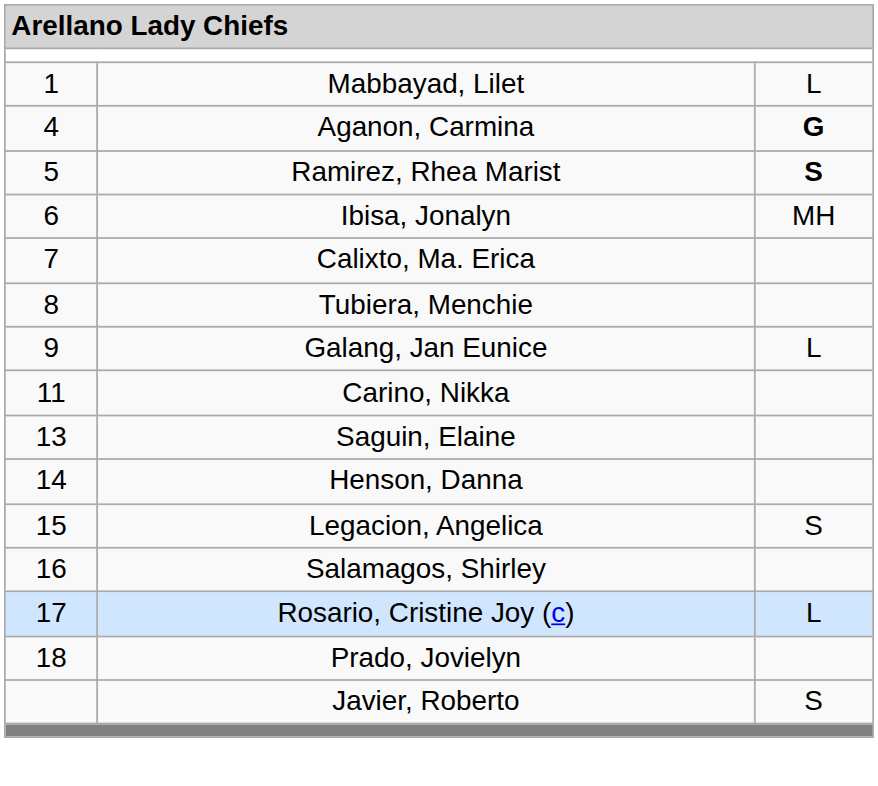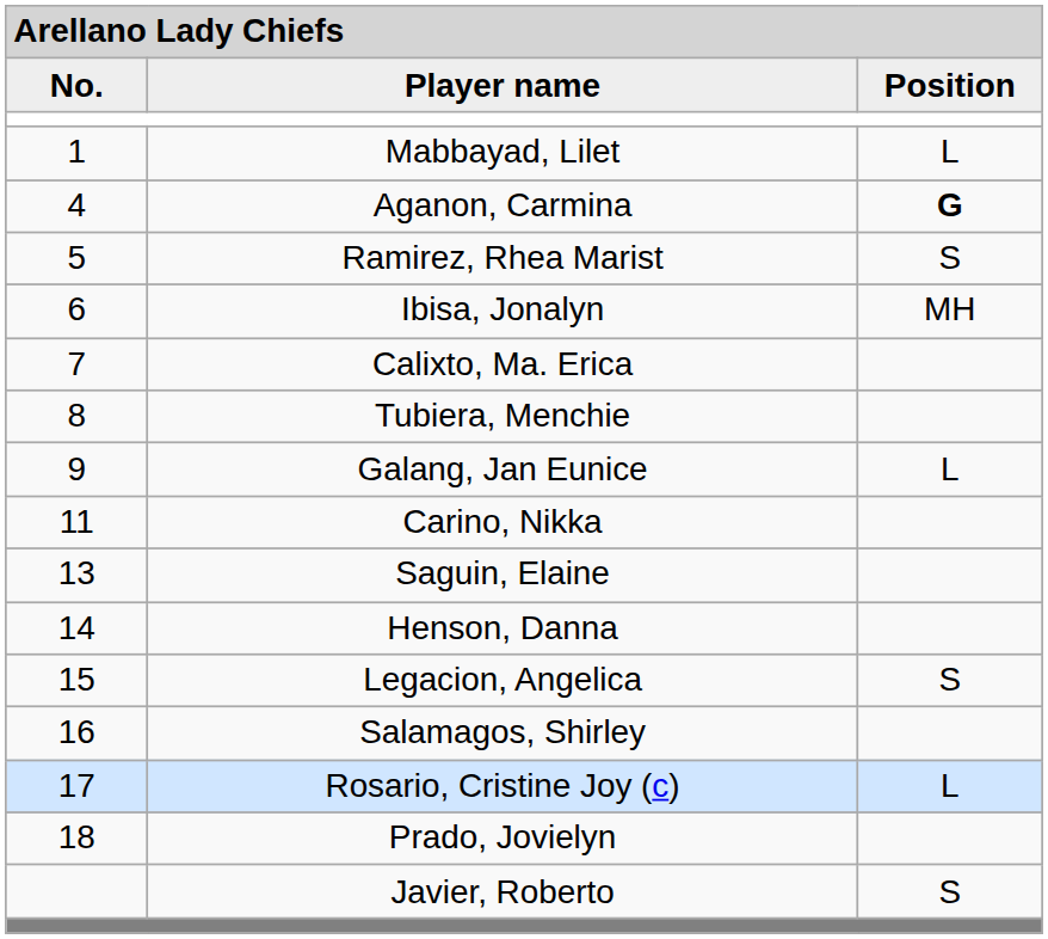+ row: No. | Player name | Position
Ramirez, Rhea Marist | column 3: bold -> normal
